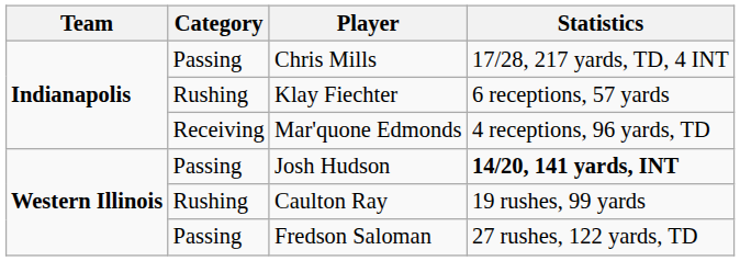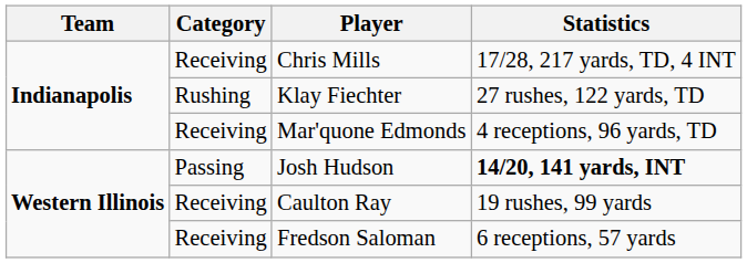Chris Mills | Category: Passing -> Receiving
Klay Fiechter | Statistics: 6 receptions, 57 yards -> 27 rushes, 122 yards, TD
Caulton Ray | Category: Rushing -> Receiving
Fredson Saloman | Category: Passing -> Receiving
Fredson Saloman | Statistics: 27 rushes, 122 yards, TD -> 6 receptions, 57 yards
